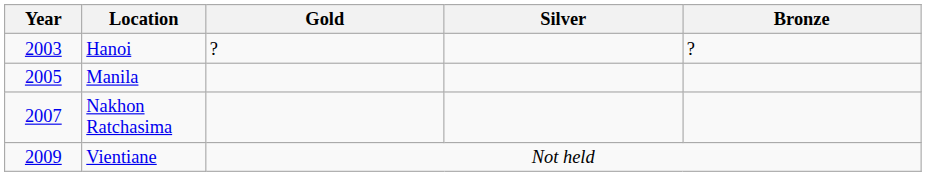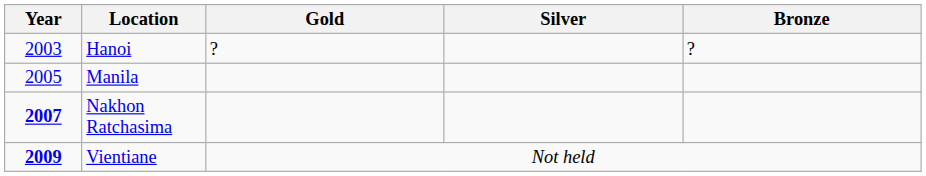Nakhon Ratchasima | Year: normal -> bold
Vientiane | Year: normal -> bold
